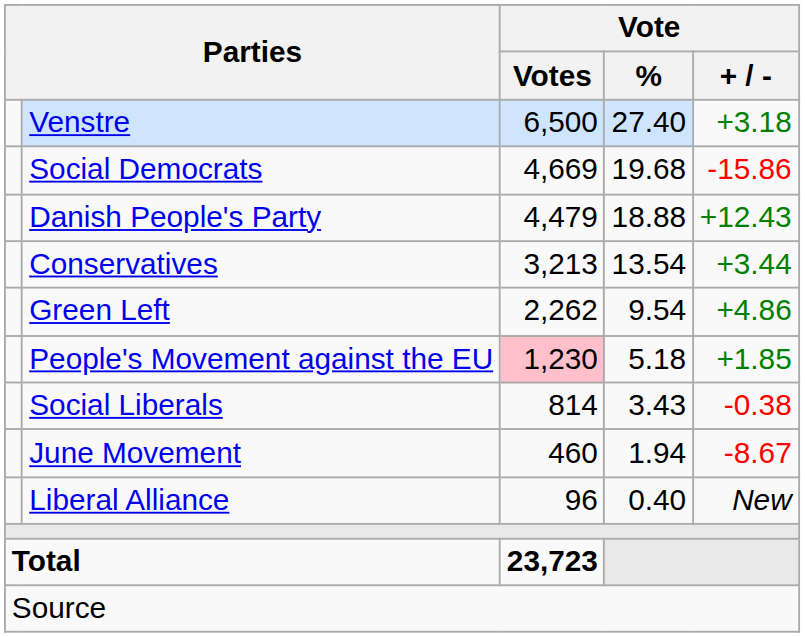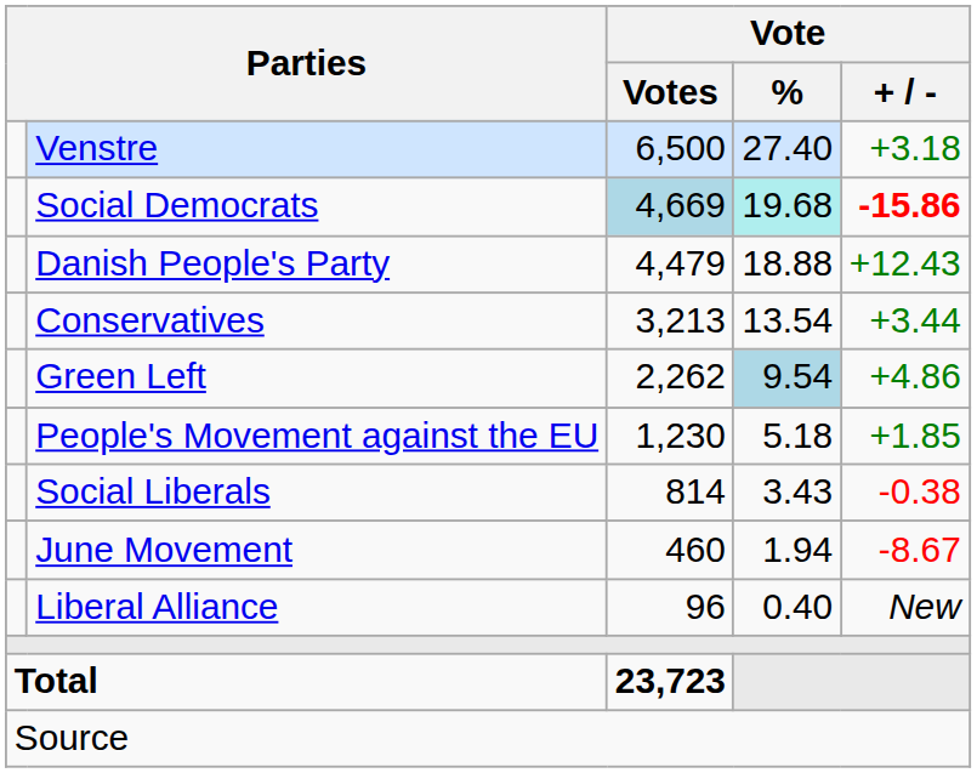Social Democrats | Vote / Votes: no background -> lightblue background
Social Democrats | Vote / %: no background -> paleturquoise background
Social Democrats | Vote / + / -: normal -> bold
Green Left | Vote / %: no background -> lightblue background
People's Movement against the EU | Vote / Votes: pink background -> no background
